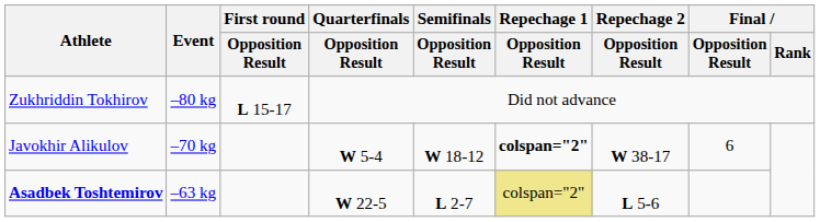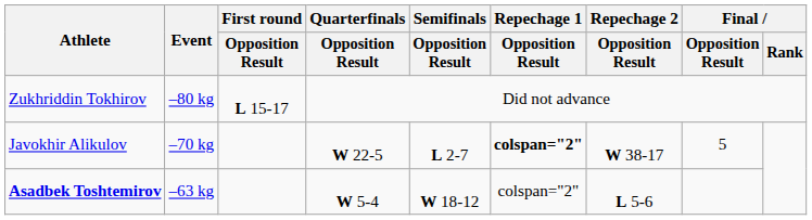Javokhir Alikulov | Quarterfinals / Opposition Result: W 5-4 -> W 22-5
Javokhir Alikulov | Semifinals / Opposition Result: W 18-12 -> L 2-7
Javokhir Alikulov | Final / Opposition Result: 6 -> 5
Asadbek Toshtemirov | Quarterfinals / Opposition Result: W 22-5 -> W 5-4
Asadbek Toshtemirov | Semifinals / Opposition Result: L 2-7 -> W 18-12
Asadbek Toshtemirov | Repechage 1 / Opposition Result: khaki background -> no background
